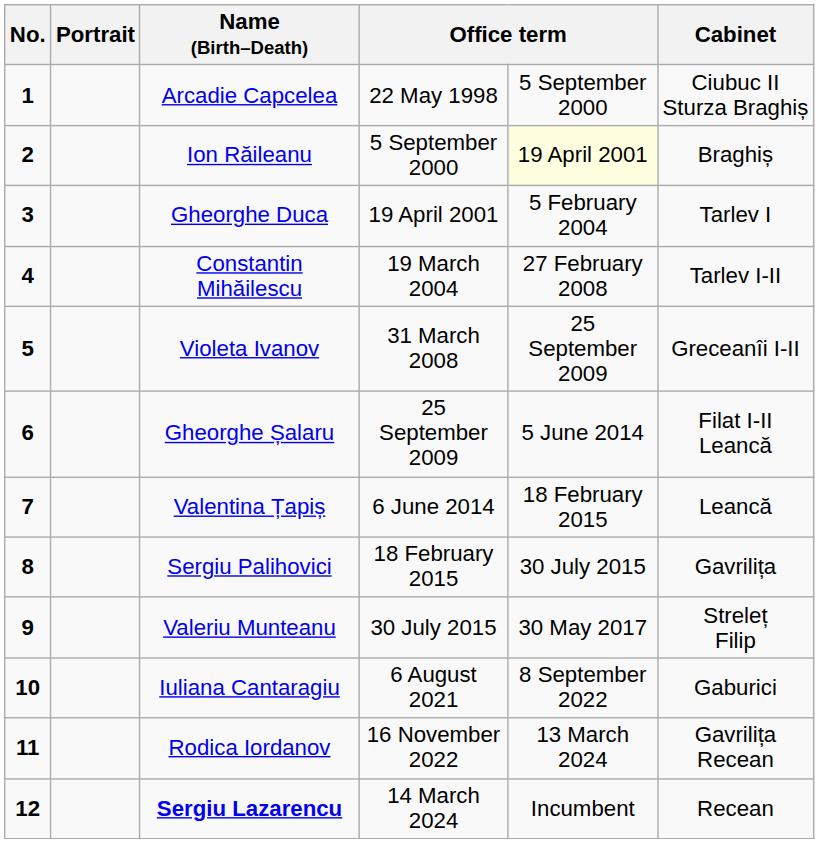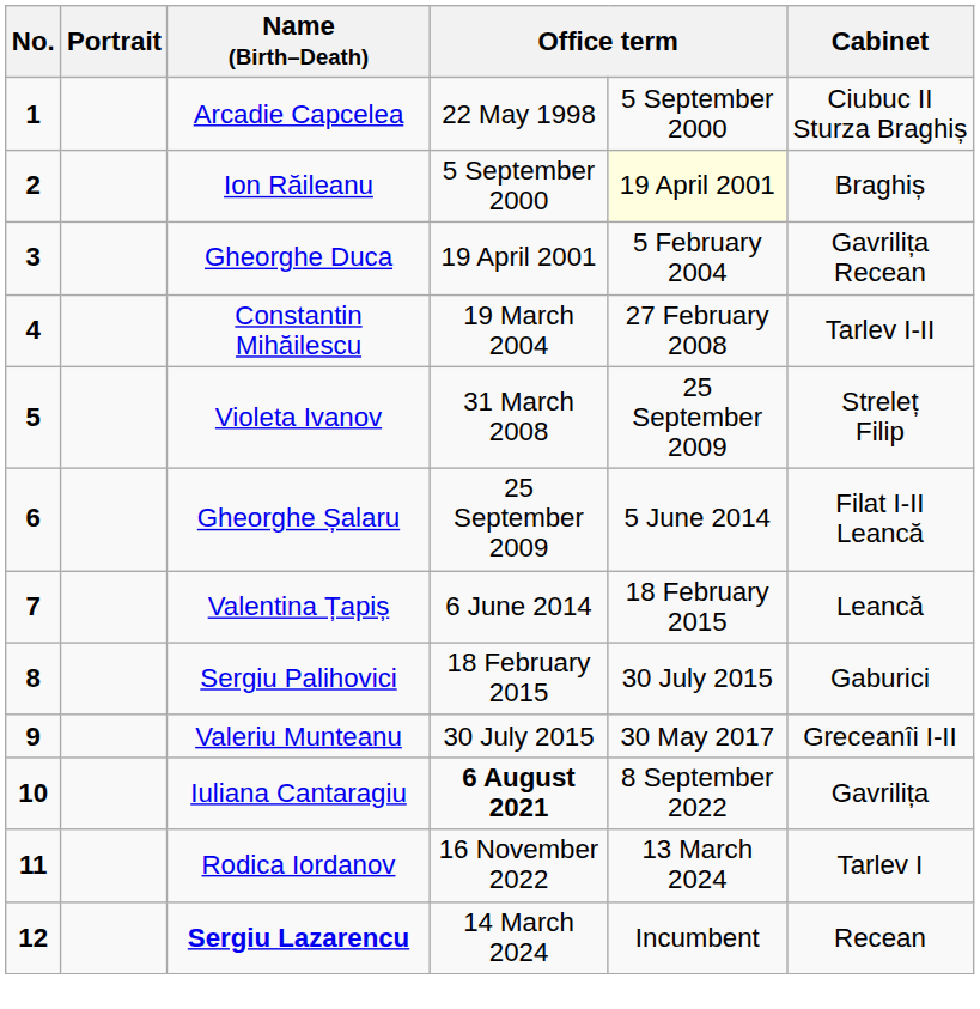Gheorghe Duca | Cabinet: Tarlev I -> Gavrilița Recean
Violeta Ivanov | Cabinet: Greceanîi I-II -> Streleț Filip
Sergiu Palihovici | Cabinet: Gavrilița -> Gaburici
Valeriu Munteanu | Cabinet: Streleț Filip -> Greceanîi I-II
Iuliana Cantaragiu | column 4: normal -> bold
Iuliana Cantaragiu | Cabinet: Gaburici -> Gavrilița
Rodica Iordanov | Cabinet: Gavrilița Recean -> Tarlev I
